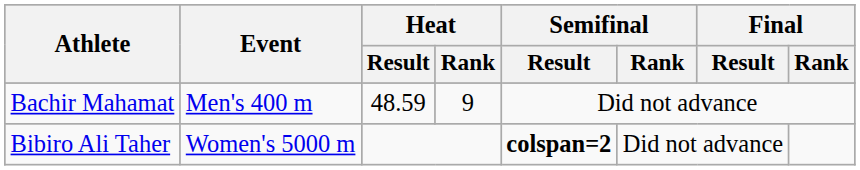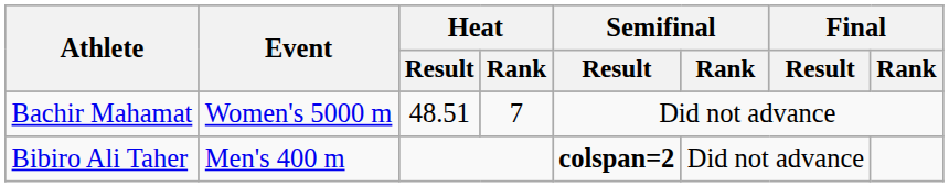Bachir Mahamat | Event: Men's 400 m -> Women's 5000 m
Bachir Mahamat | Heat / Result: 48.59 -> 48.51
Bachir Mahamat | Heat / Rank: 9 -> 7
Bibiro Ali Taher | Event: Women's 5000 m -> Men's 400 m
